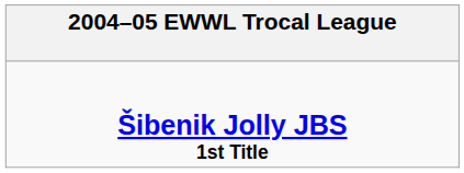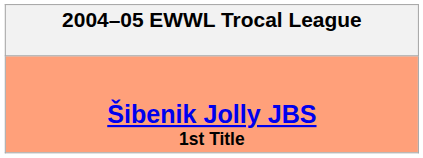row 2 | column 1: no background -> lightsalmon background
